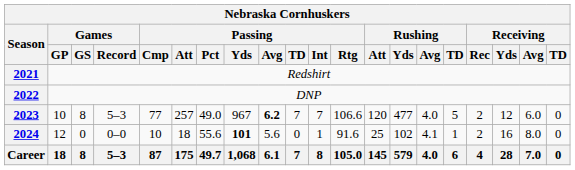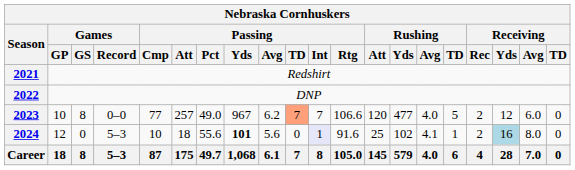2023 | Games / Record: 5–3 -> 0–0
2023 | Passing / Avg: bold -> normal
2023 | Passing / TD: no background -> lightsalmon background
2024 | Games / Record: 0–0 -> 5–3
2024 | Passing / Int: no background -> lavender background
2024 | Receiving / Yds: no background -> lightblue background
